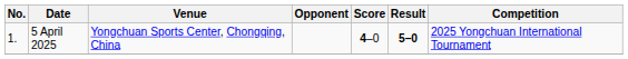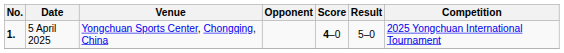5 April 2025 | No.: normal -> bold
5 April 2025 | Result: bold -> normal
